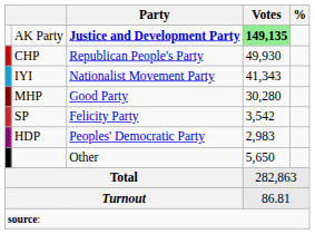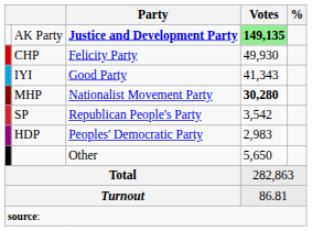CHP | Party: Republican People's Party -> Felicity Party
IYI | Party: Nationalist Movement Party -> Good Party
MHP | Party: Good Party -> Nationalist Movement Party
MHP | Votes: normal -> bold
SP | Party: Felicity Party -> Republican People's Party
